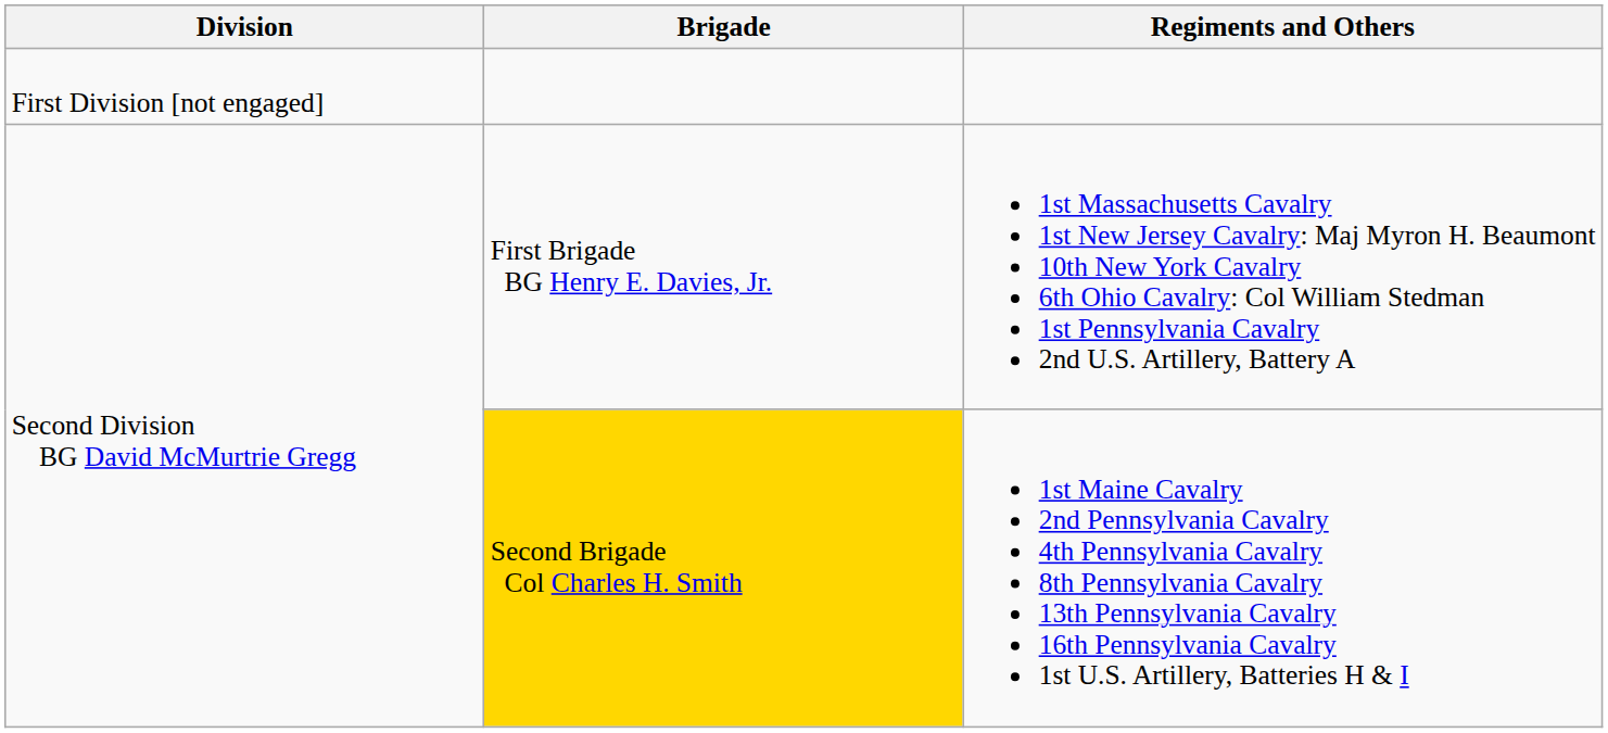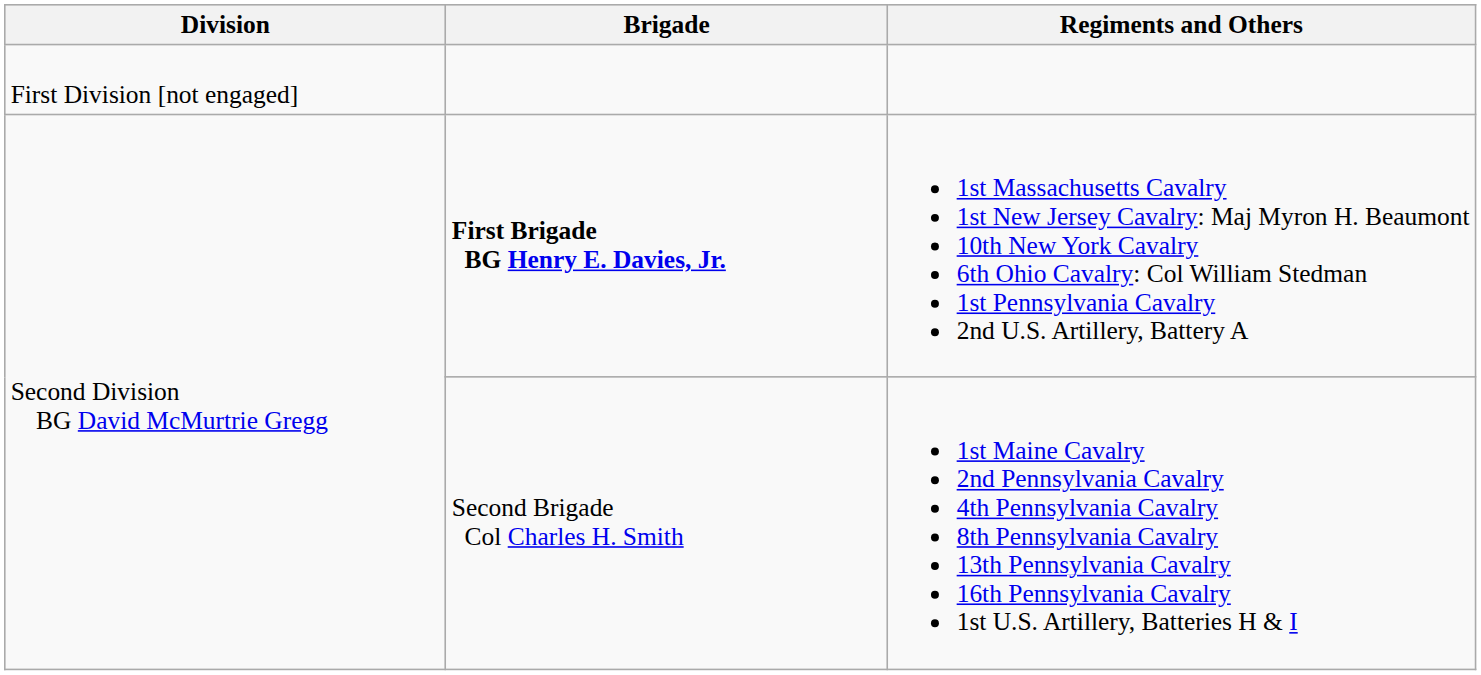First Brigade BG Henry E. Davies, Jr. | Brigade: normal -> bold
Second Brigade Col Charles H. Smith | Brigade: gold background -> no background
